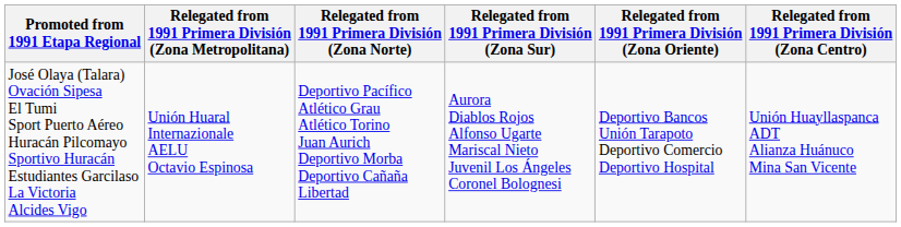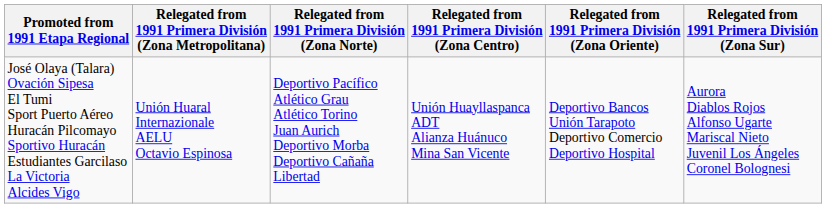columns swapped: Relegated from 1991 Primera División (Zona Centro) <-> Relegated from 1991 Primera División (Zona Sur)
